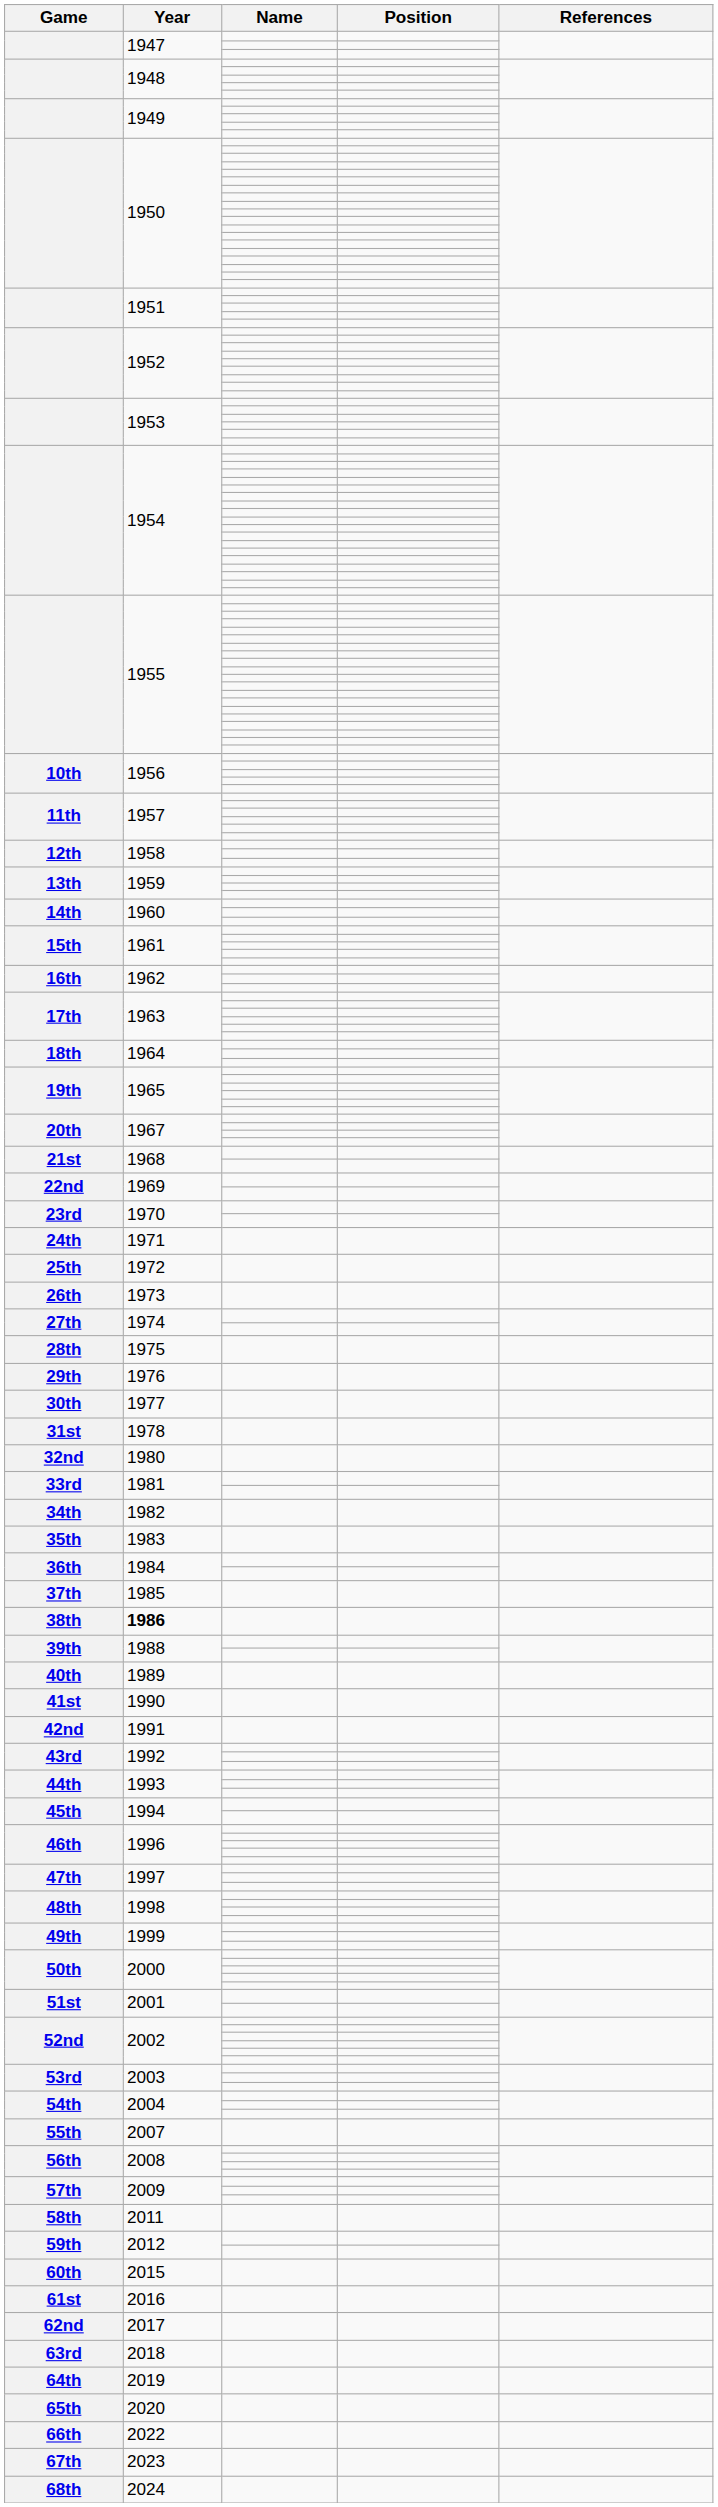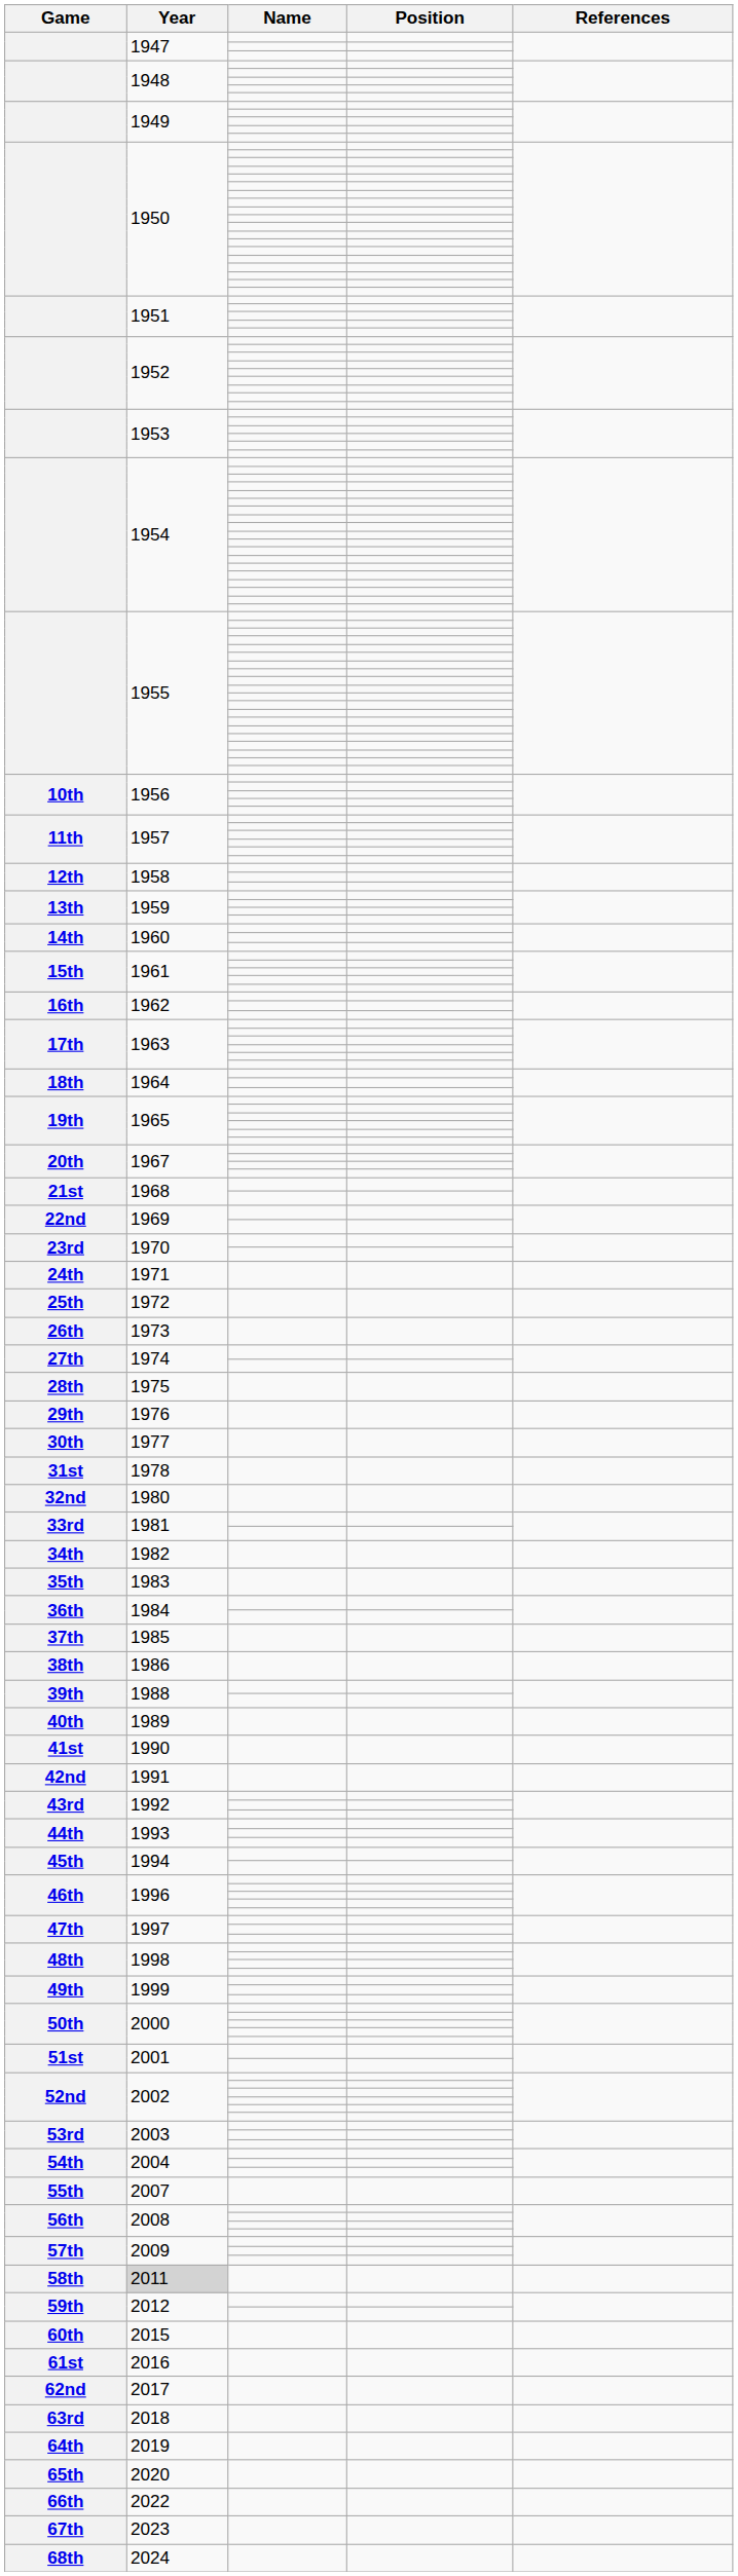1986 | Year: bold -> normal
2011 | Year: no background -> lightgrey background
